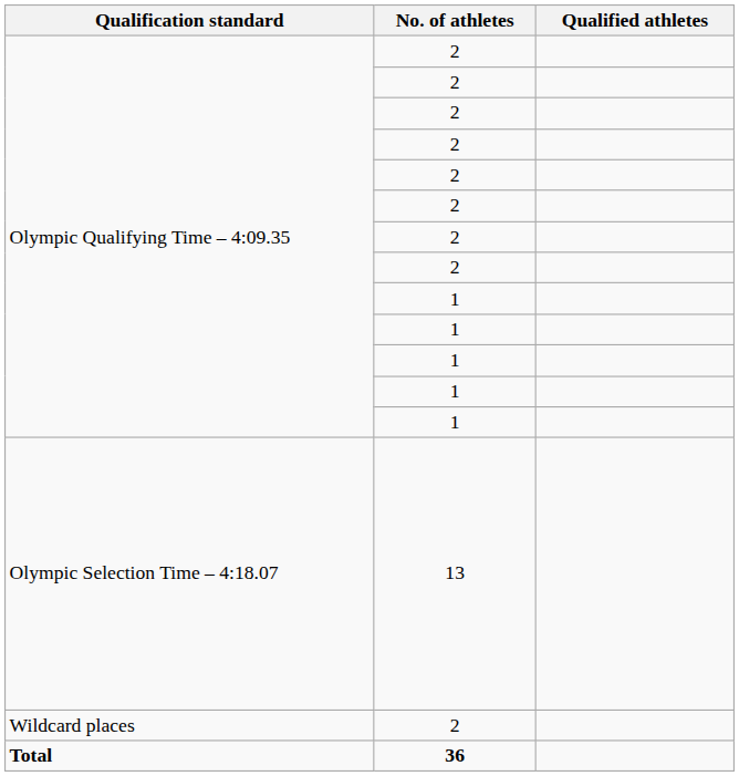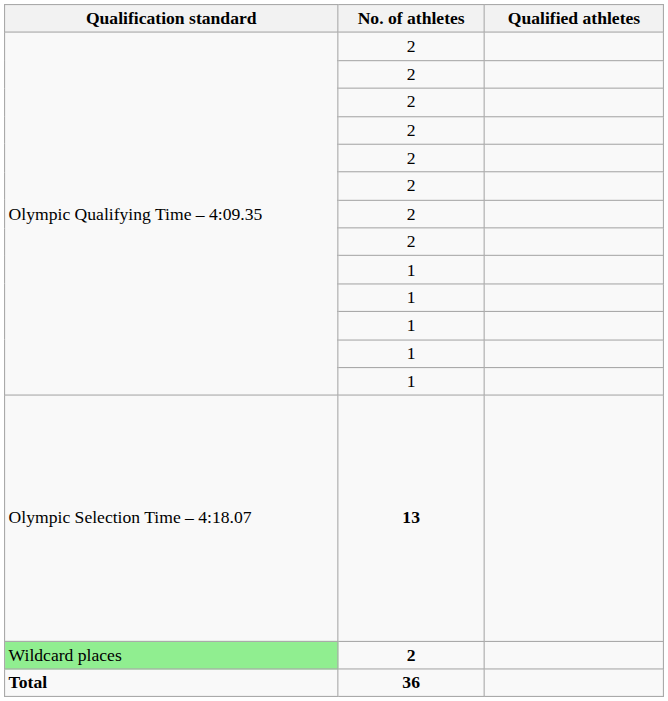Olympic Selection Time – 4:18.07 | No. of athletes: normal -> bold
Wildcard places | Qualification standard: no background -> lightgreen background
Wildcard places | No. of athletes: normal -> bold
